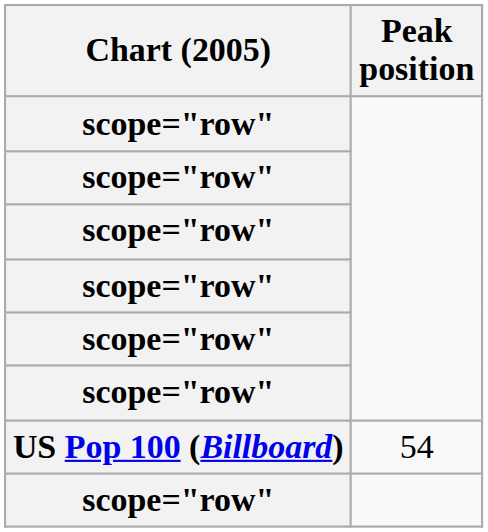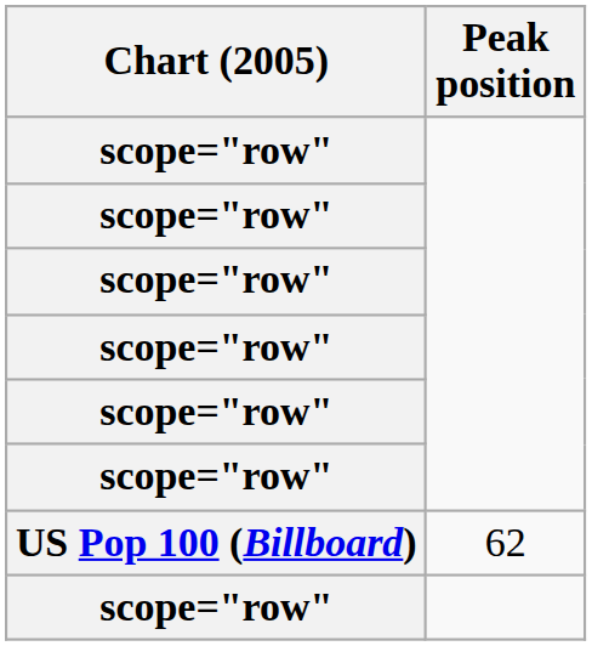US Pop 100 (Billboard) | Peak position: 54 -> 62
